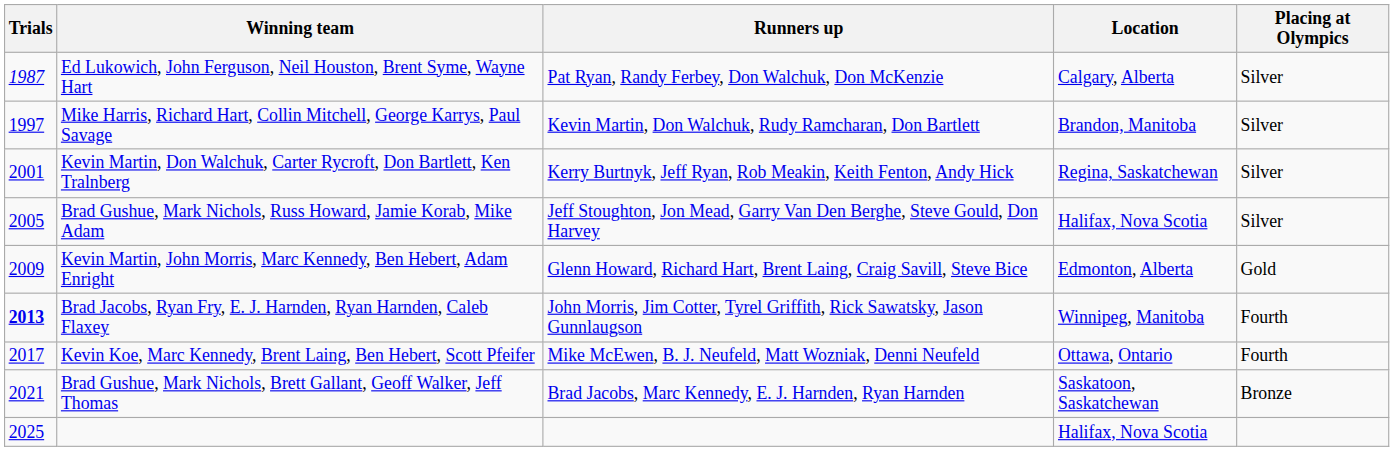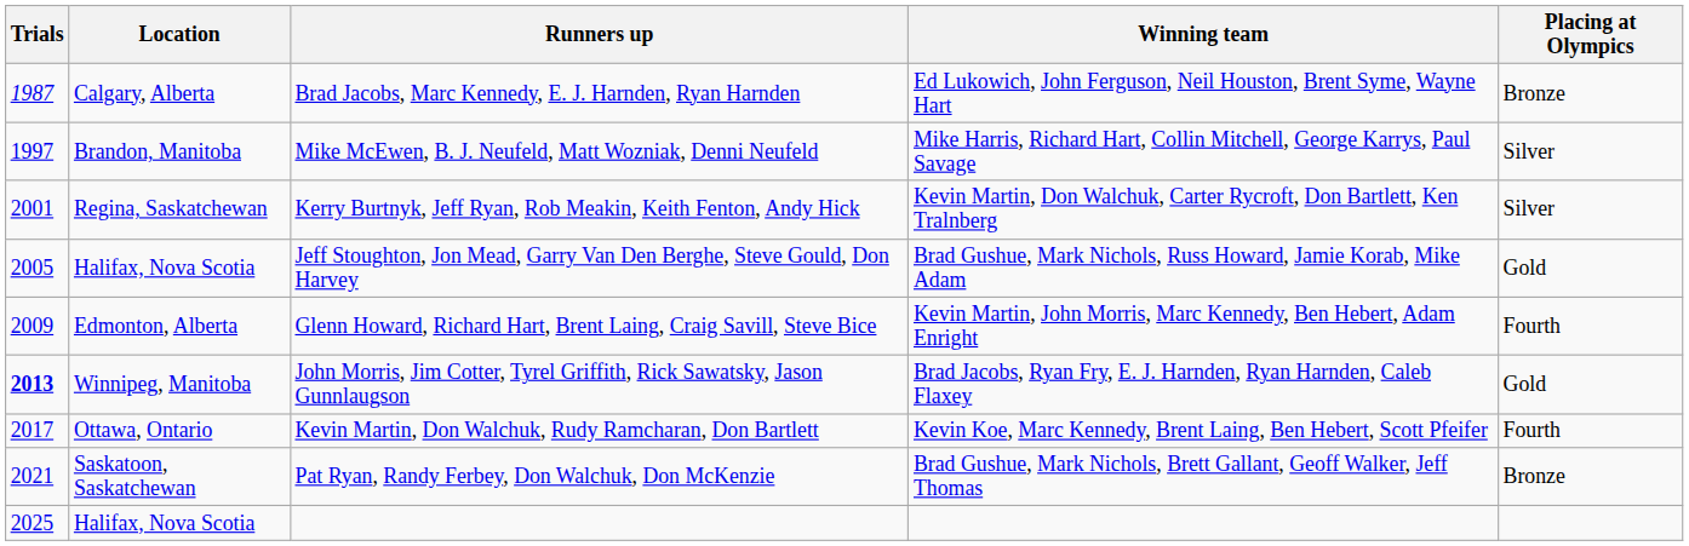columns swapped: Winning team <-> Location
row 2 | Runners up: Pat Ryan, Randy Ferbey, Don Walchuk, Don McKenzie -> Brad Jacobs, Marc Kennedy, E. J. Harnden, Ryan Harnden
row 2 | Placing at Olympics: Silver -> Bronze
row 3 | Runners up: Kevin Martin, Don Walchuk, Rudy Ramcharan, Don Bartlett -> Mike McEwen, B. J. Neufeld, Matt Wozniak, Denni Neufeld
row 5 | Placing at Olympics: Silver -> Gold
row 6 | Placing at Olympics: Gold -> Fourth
row 7 | Placing at Olympics: Fourth -> Gold
row 8 | Runners up: Mike McEwen, B. J. Neufeld, Matt Wozniak, Denni Neufeld -> Kevin Martin, Don Walchuk, Rudy Ramcharan, Don Bartlett
row 9 | Runners up: Brad Jacobs, Marc Kennedy, E. J. Harnden, Ryan Harnden -> Pat Ryan, Randy Ferbey, Don Walchuk, Don McKenzie
